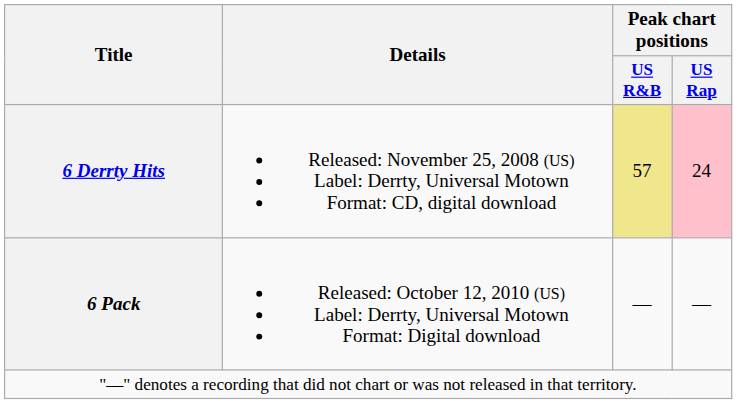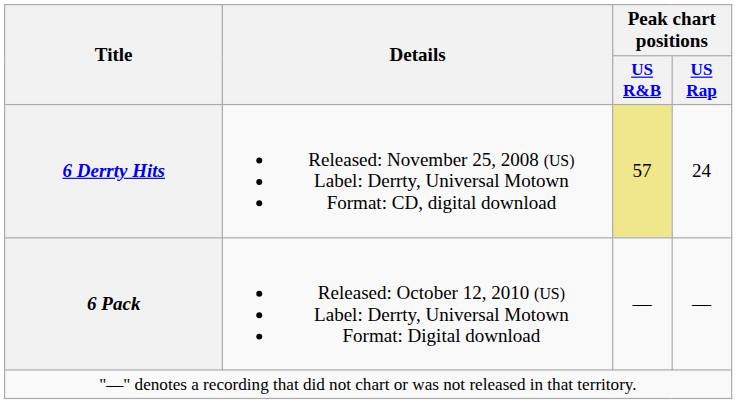6 Derrty Hits | Peak chart positions / US Rap: pink background -> no background
